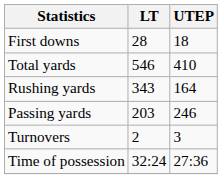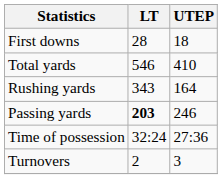Passing yards | LT: normal -> bold
rows swapped: Turnovers <-> Time of possession
